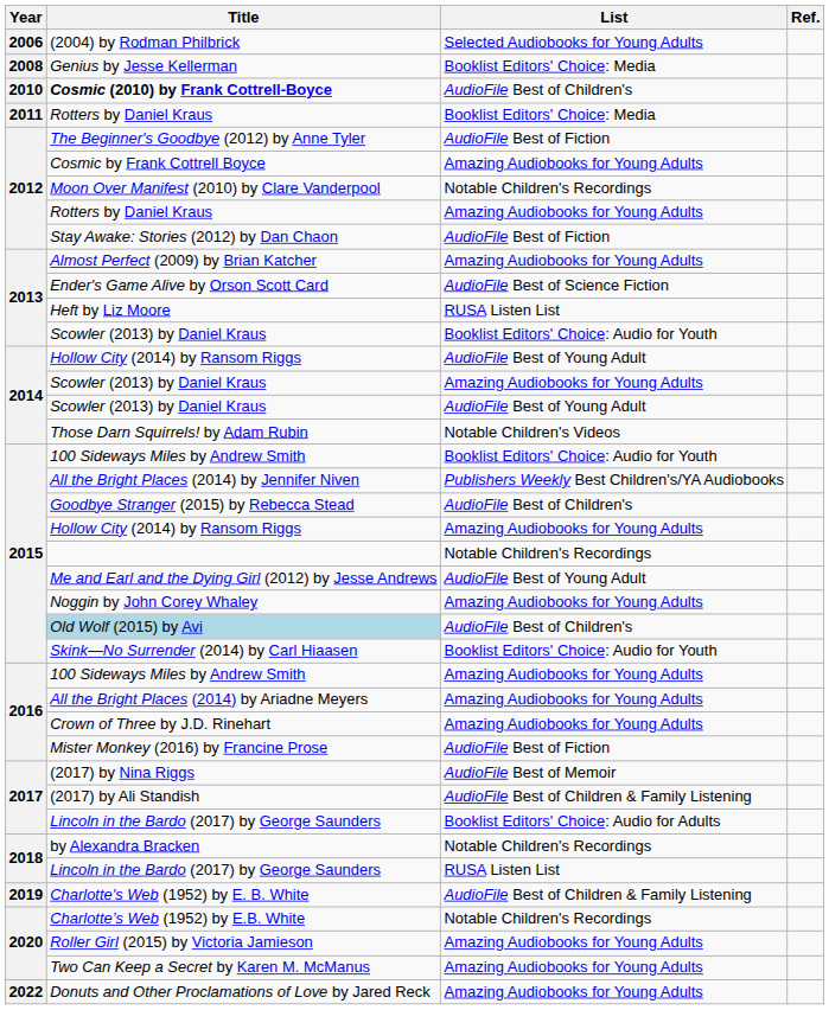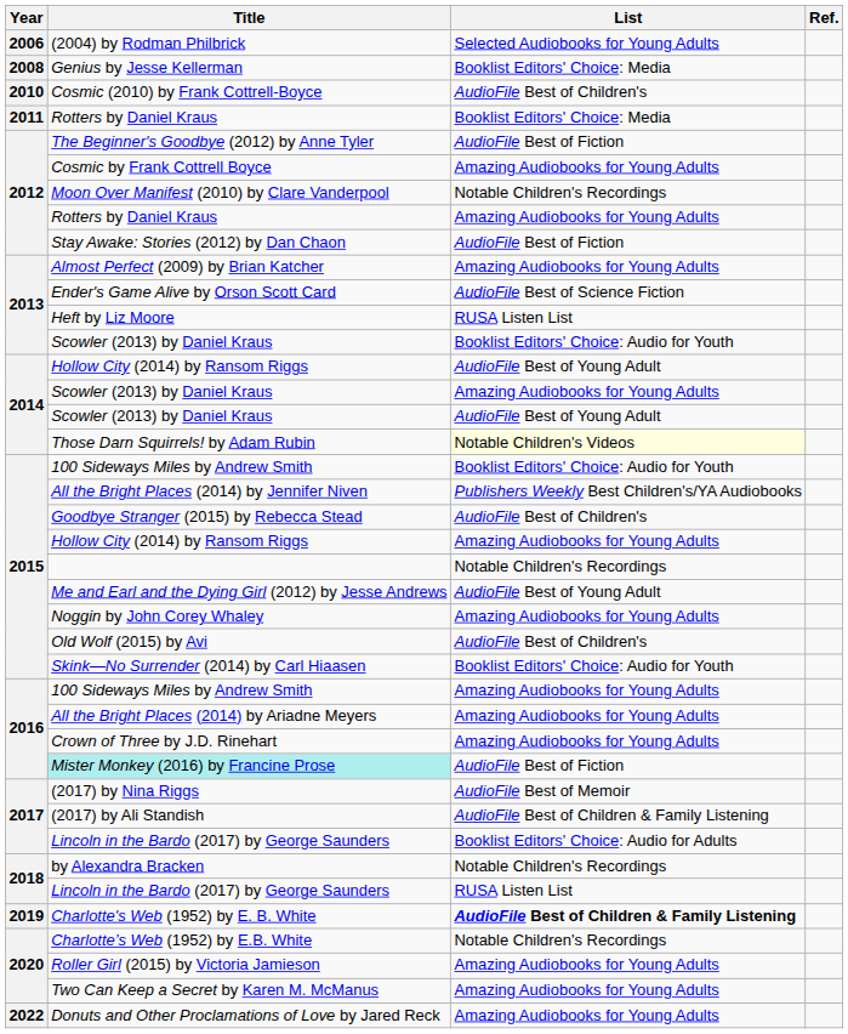Cosmic (2010) by Frank Cottrell-Boyce | Title: bold -> normal
Those Darn Squirrels! by Adam Rubin | List: no background -> lightyellow background
Old Wolf (2015) by Avi | Title: lightblue background -> no background
Mister Monkey (2016) by Francine Prose | Title: no background -> paleturquoise background
Charlotte's Web (1952) by E. B. White | List: normal -> bold
